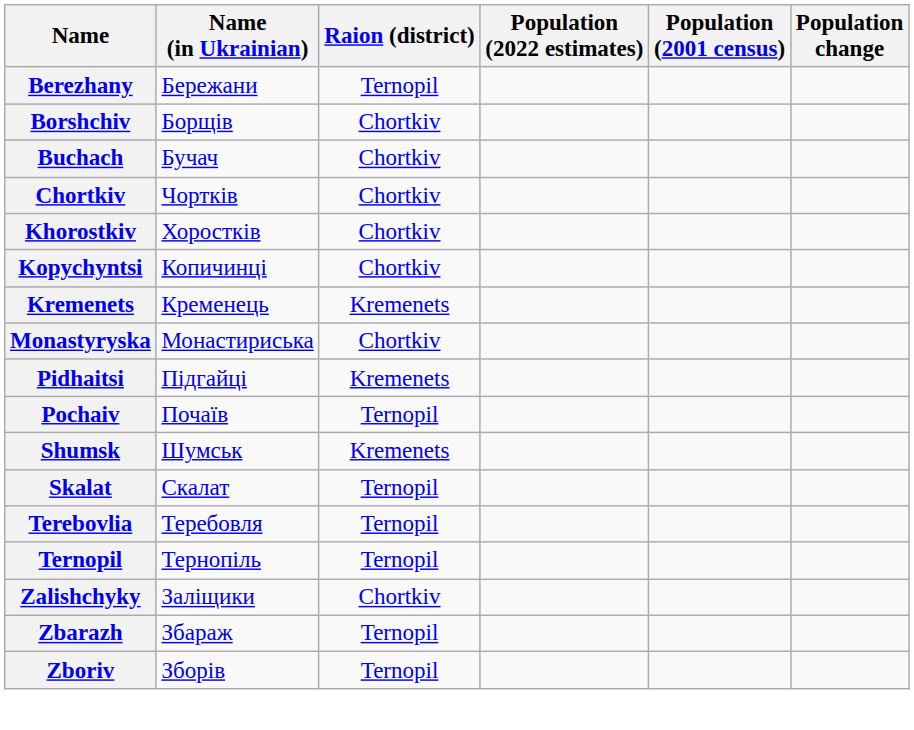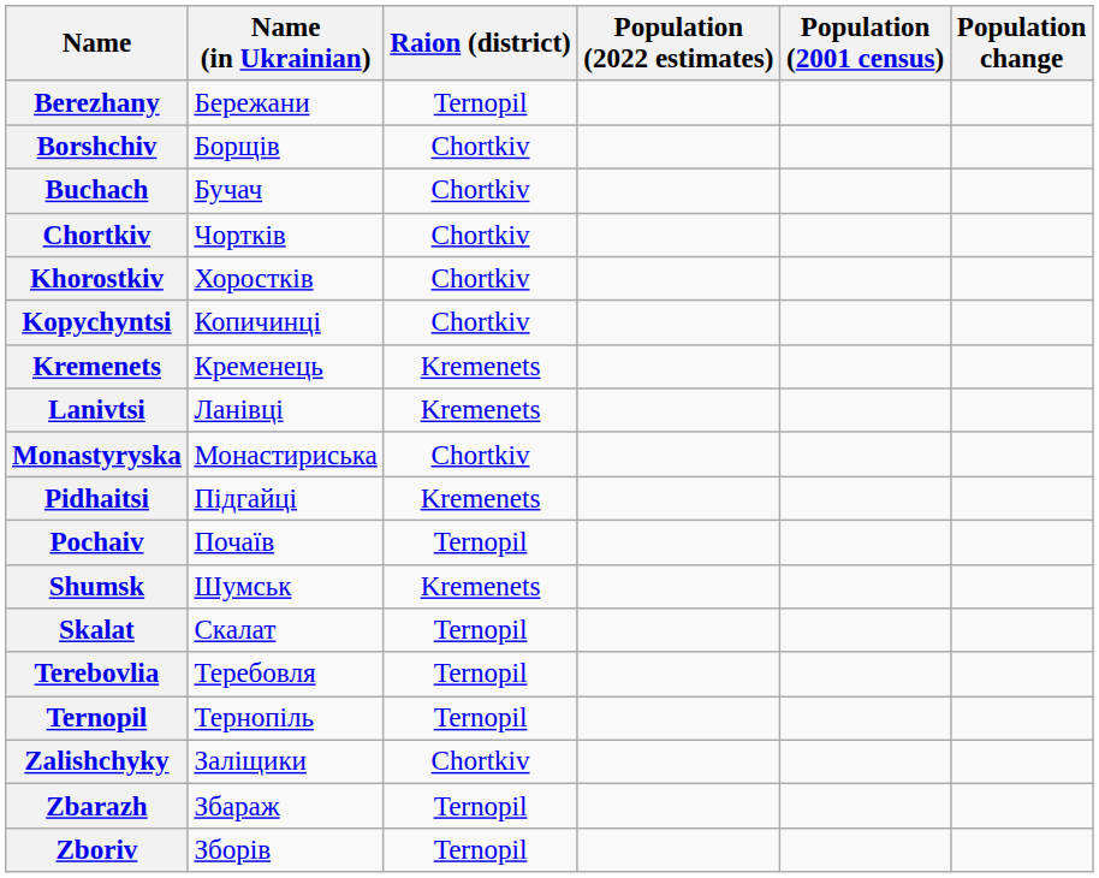+ row: Lanivtsi | Ланівці | Kremenets
